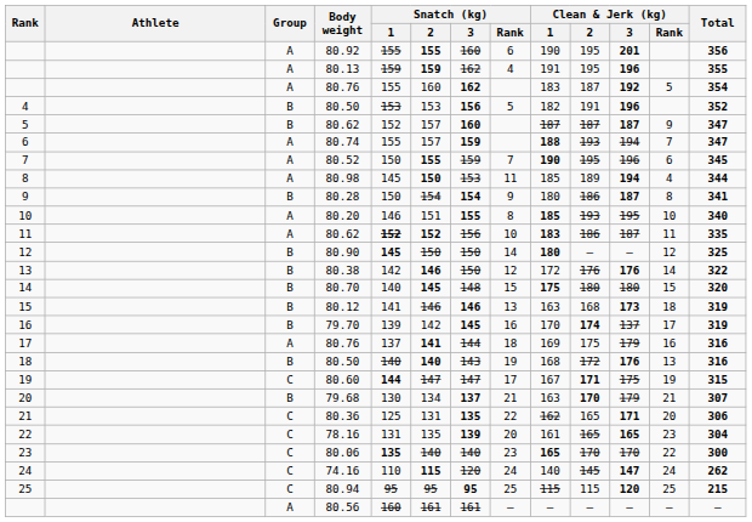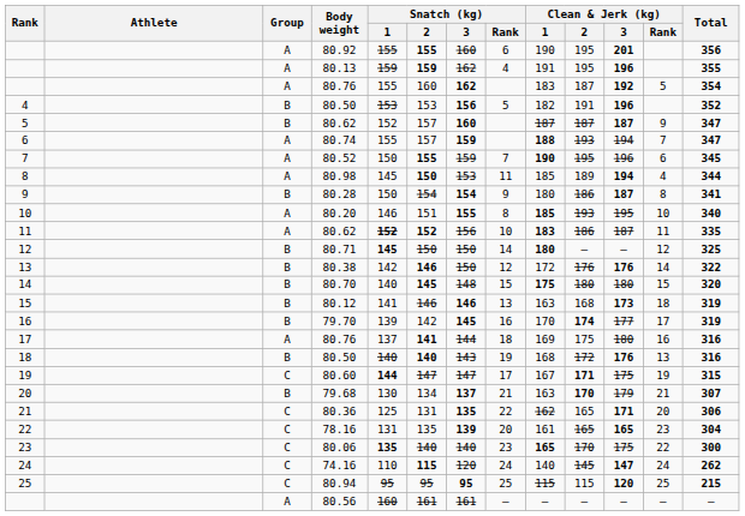row 14 | Body weight: 80.90 -> 80.71
row 18 | Clean & Jerk (kg) / 3: 137 -> 177
row 19 | Clean & Jerk (kg) / 3: 179 -> 180
row 25 | Clean & Jerk (kg) / 3: 170 -> 175
